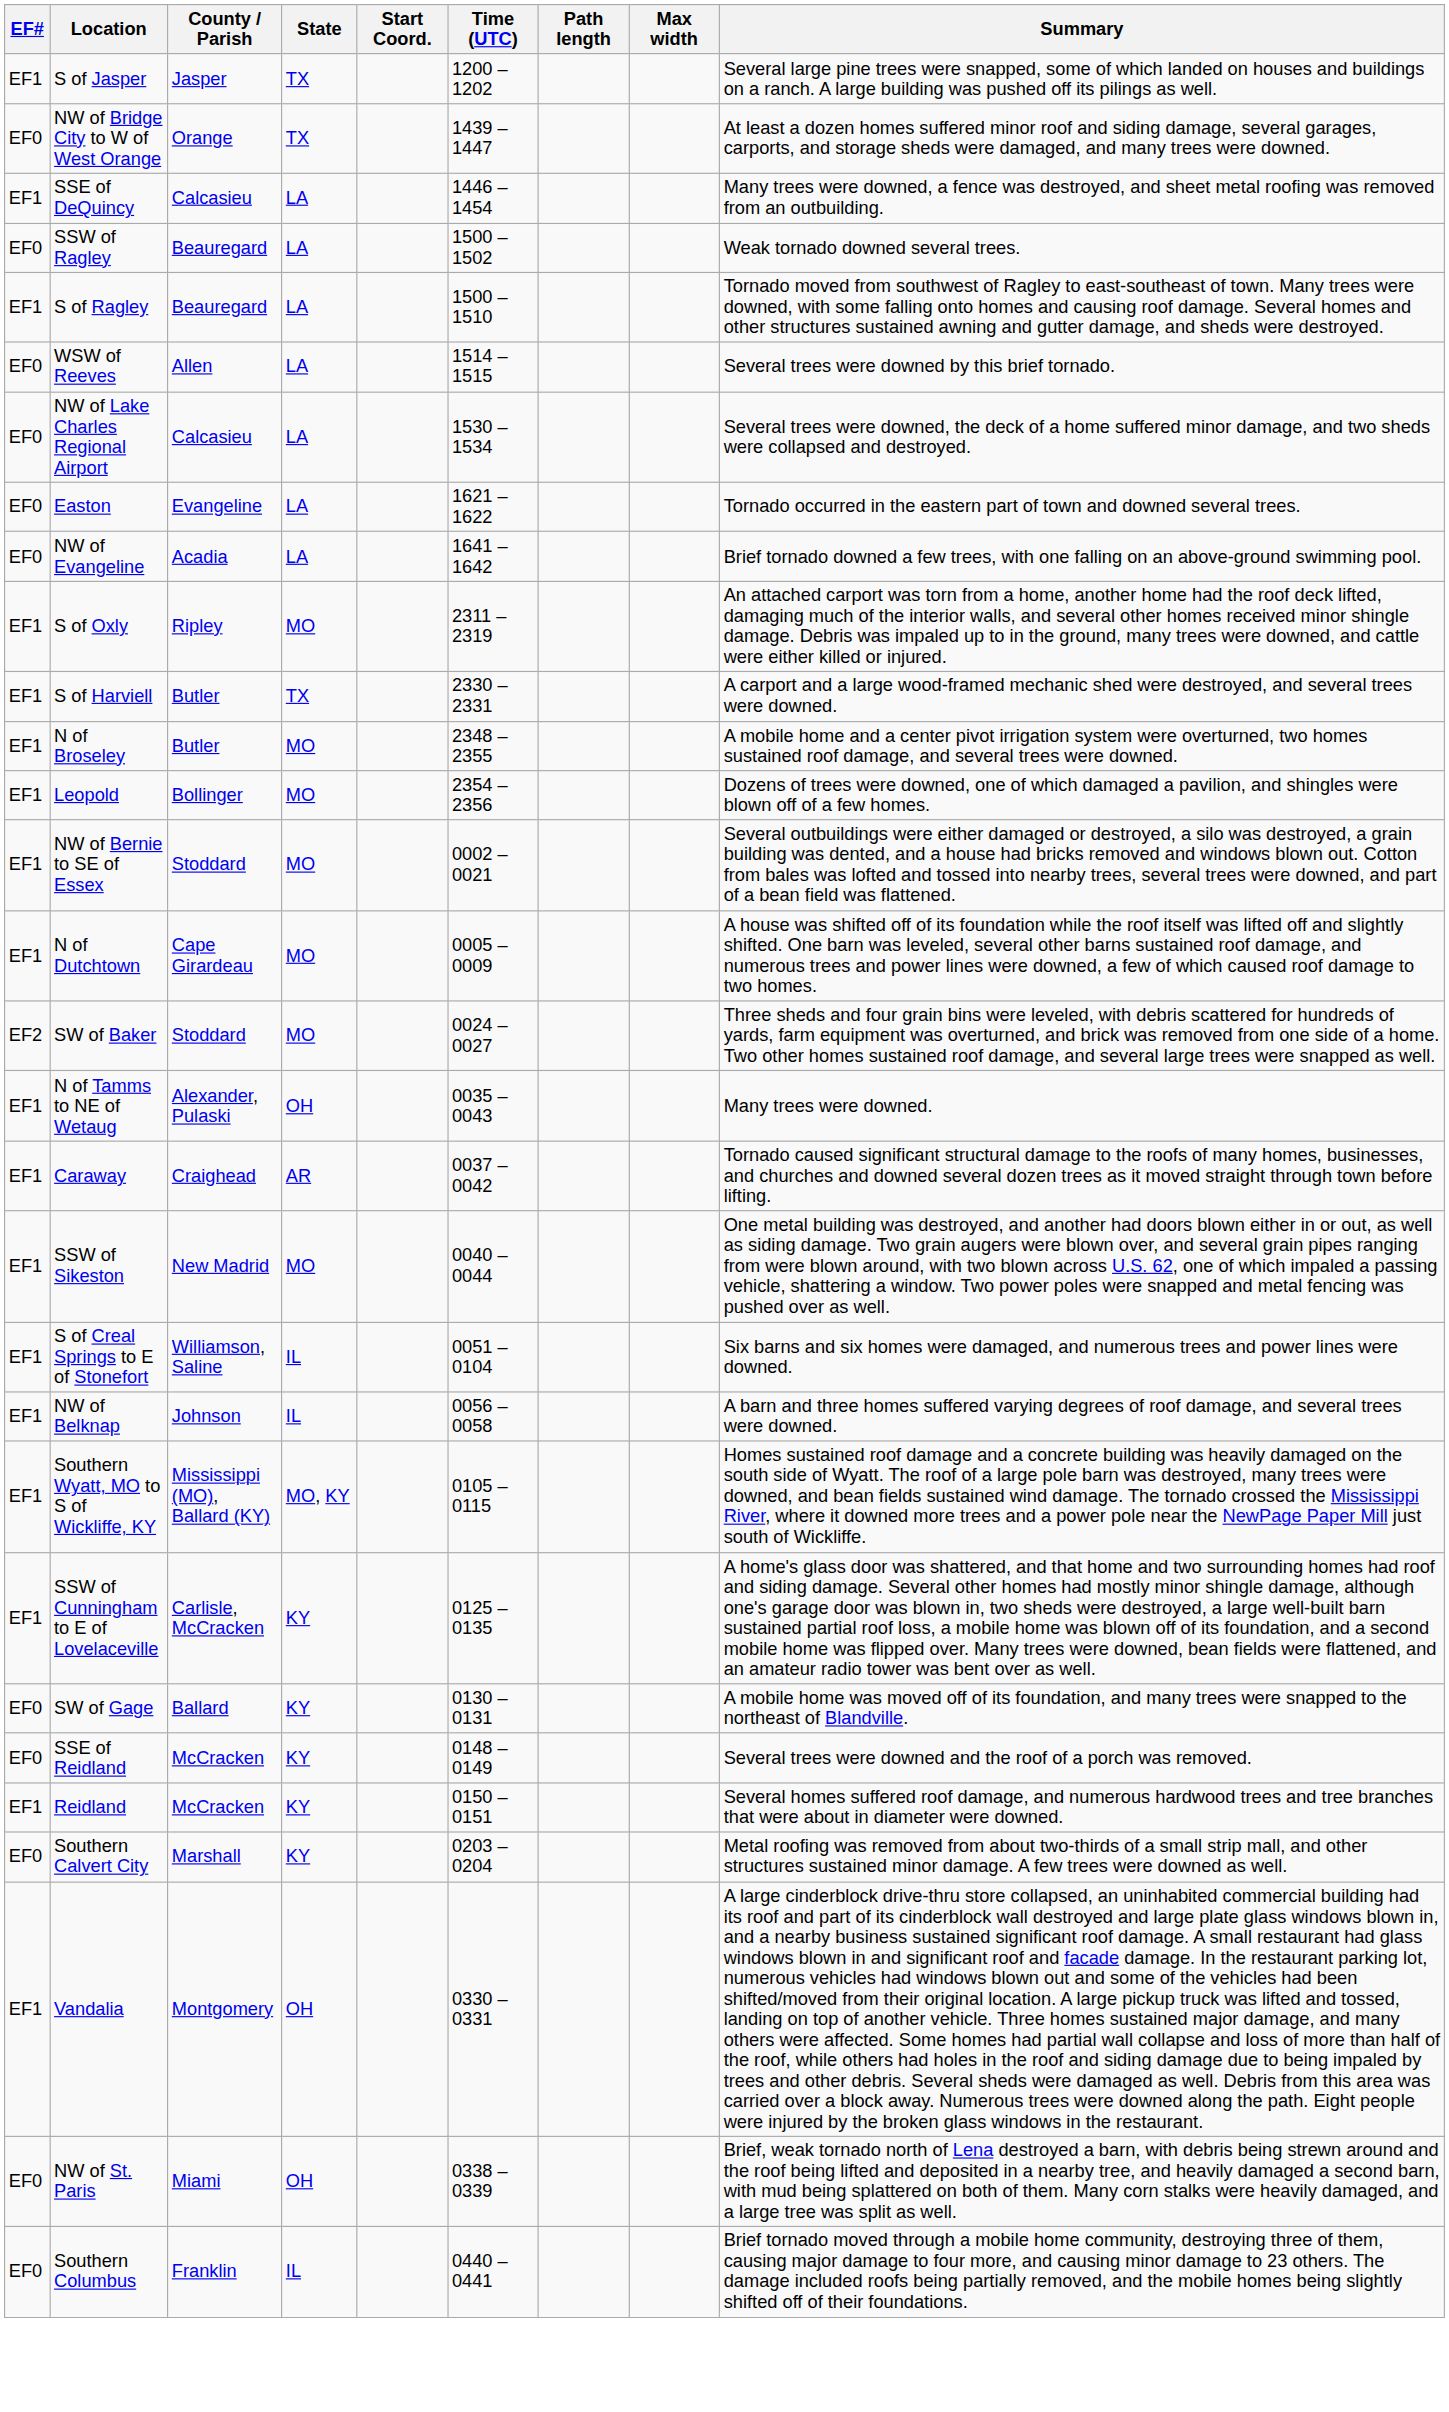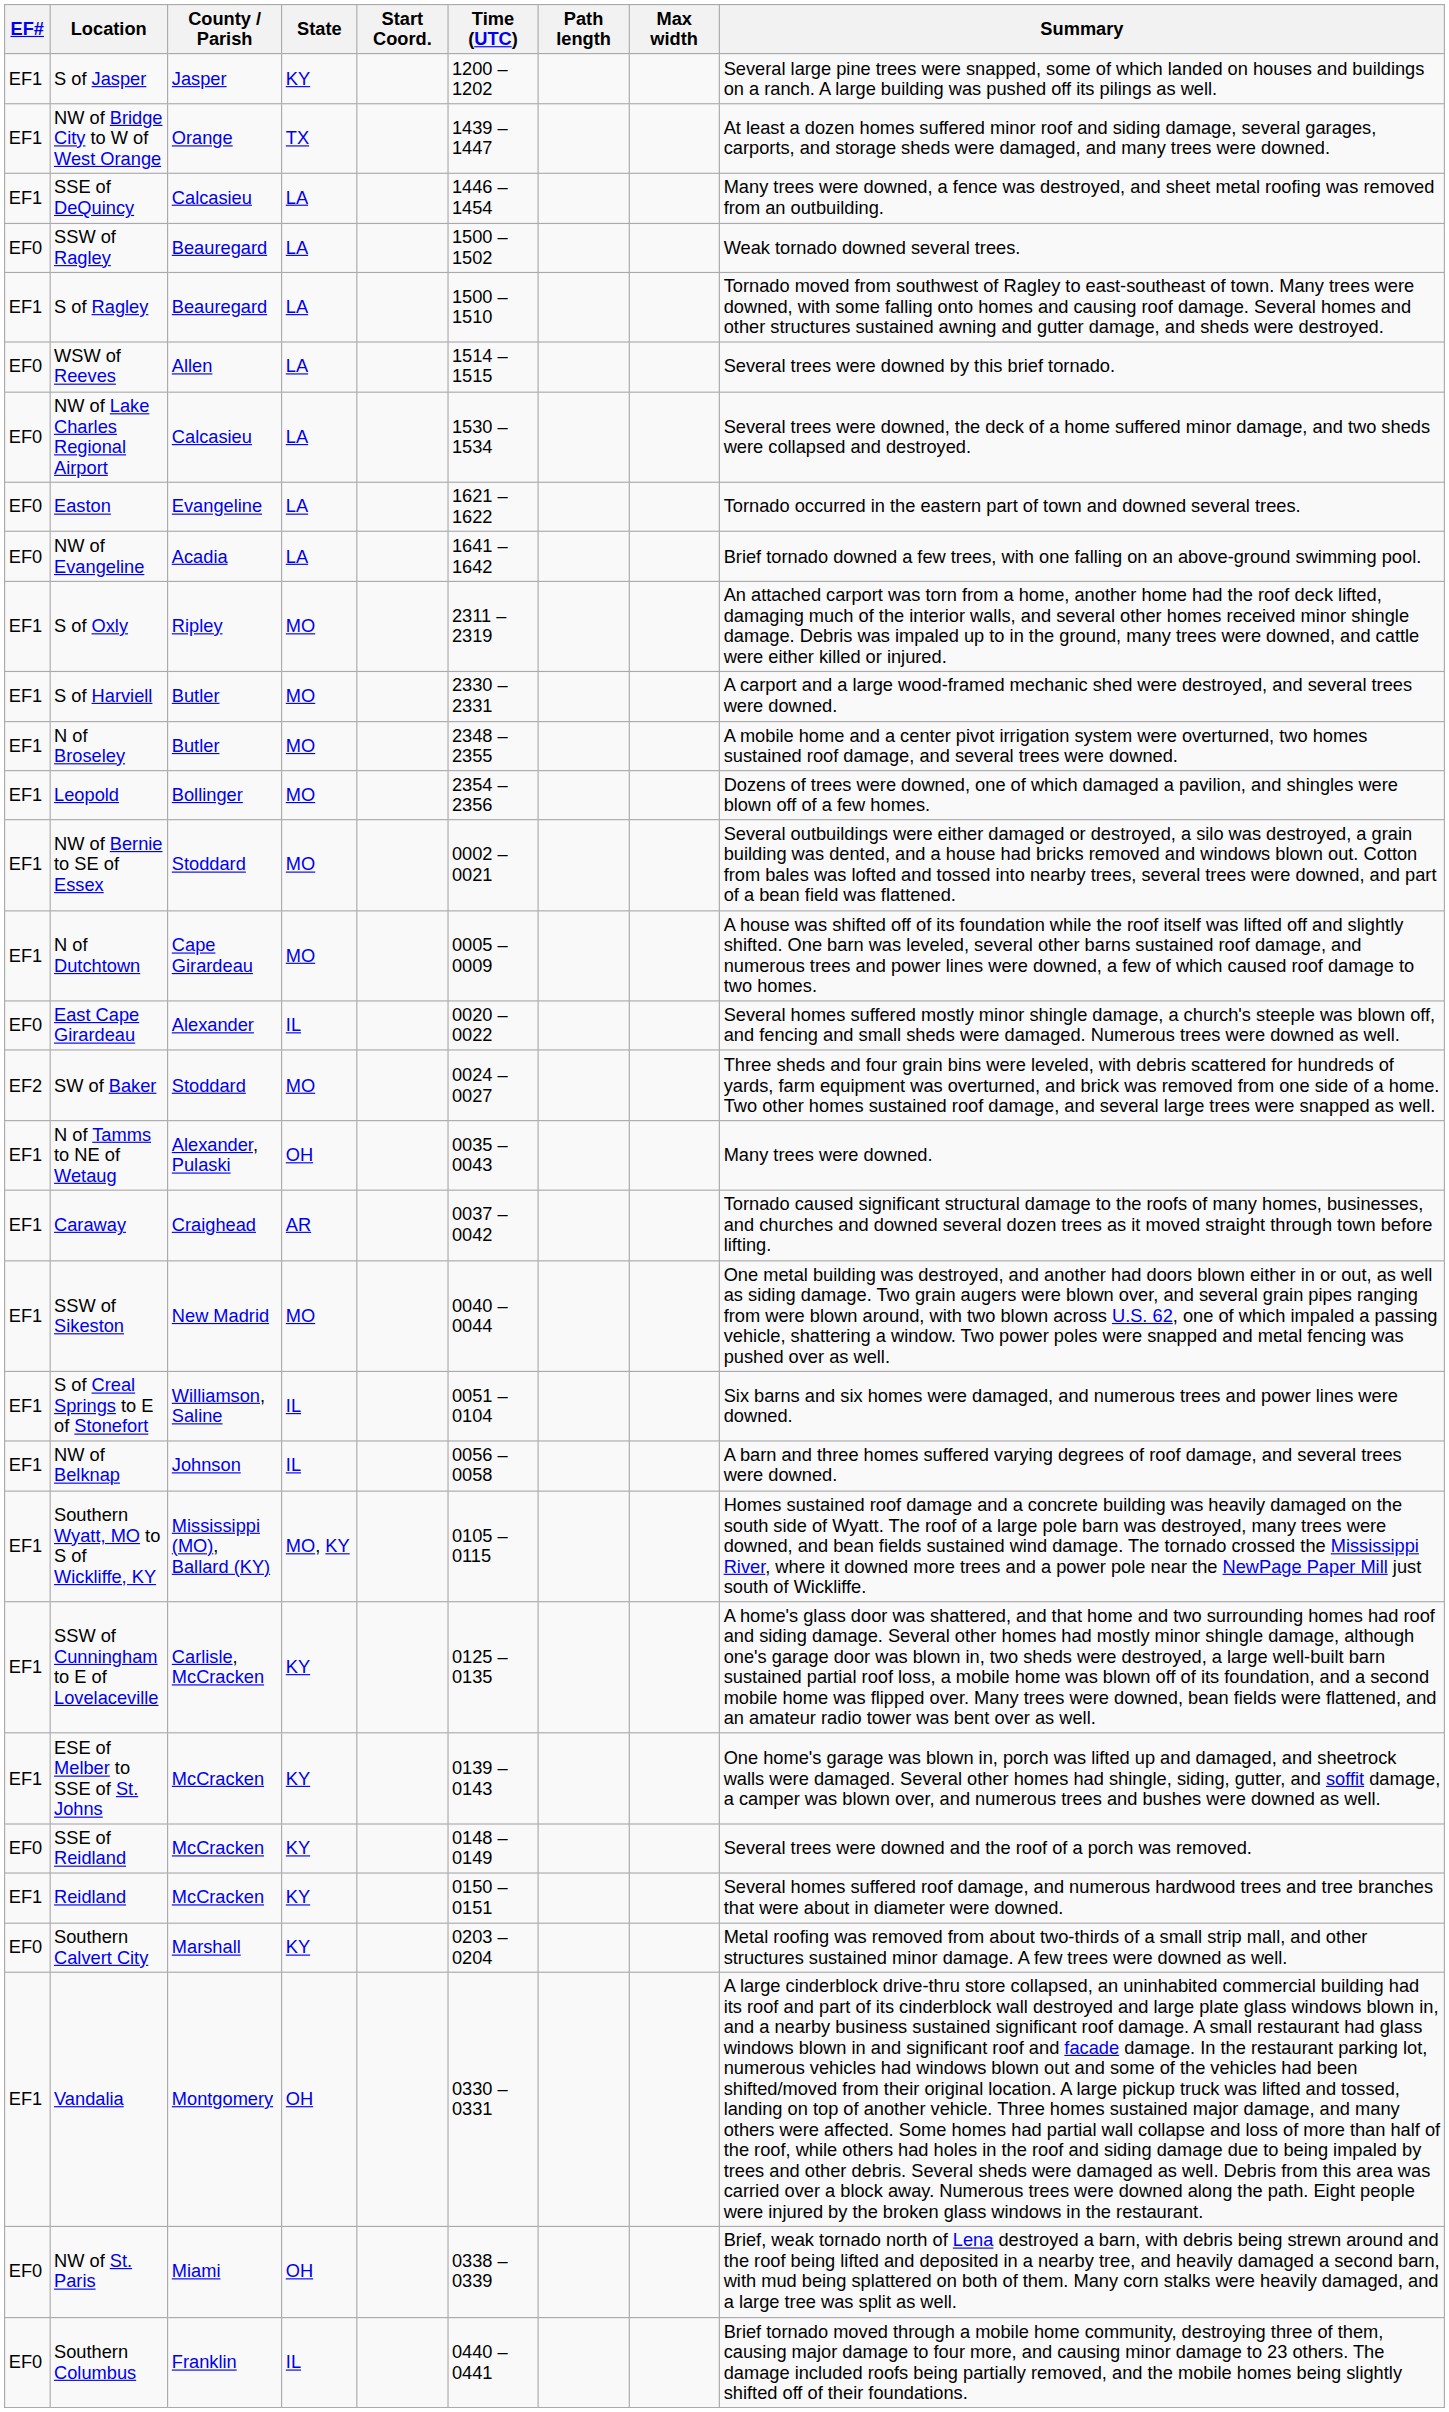S of Jasper | State: TX -> KY
NW of Bridge City to W of West Orange | EF#: EF0 -> EF1
S of Harviell | State: TX -> MO
+ row: EF0 | East Cape Girardeau | Alexander | IL | 0020 – 0022 | Several homes suffered mostly minor shingle damage, a church's steeple was blown off, and fencing and small sheds were damaged. Numerous trees were downed as well.
- row: EF0 | SW of Gage | Ballard | KY | 0130 – 0131 | A mobile home was moved off of its foundation, and many trees were snapped to the northeast of Blandville.
+ row: EF1 | ESE of Melber to SSE of St. Johns | McCracken | KY | 0139 – 0143 | One home's garage was blown in, porch was lifted up and damaged, and sheetrock walls were damaged. Several other homes had shingle, siding, gutter, and soffit damage, a camper was blown over, and numerous trees and bushes were downed as well.
